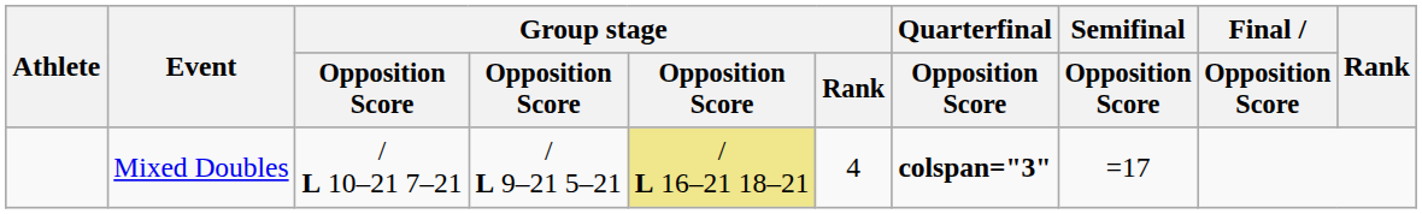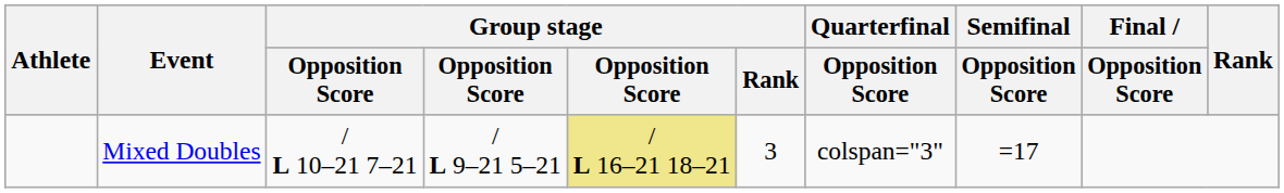Mixed Doubles | Group stage / Rank: 4 -> 3
Mixed Doubles | Quarterfinal / Opposition Score: bold -> normal
